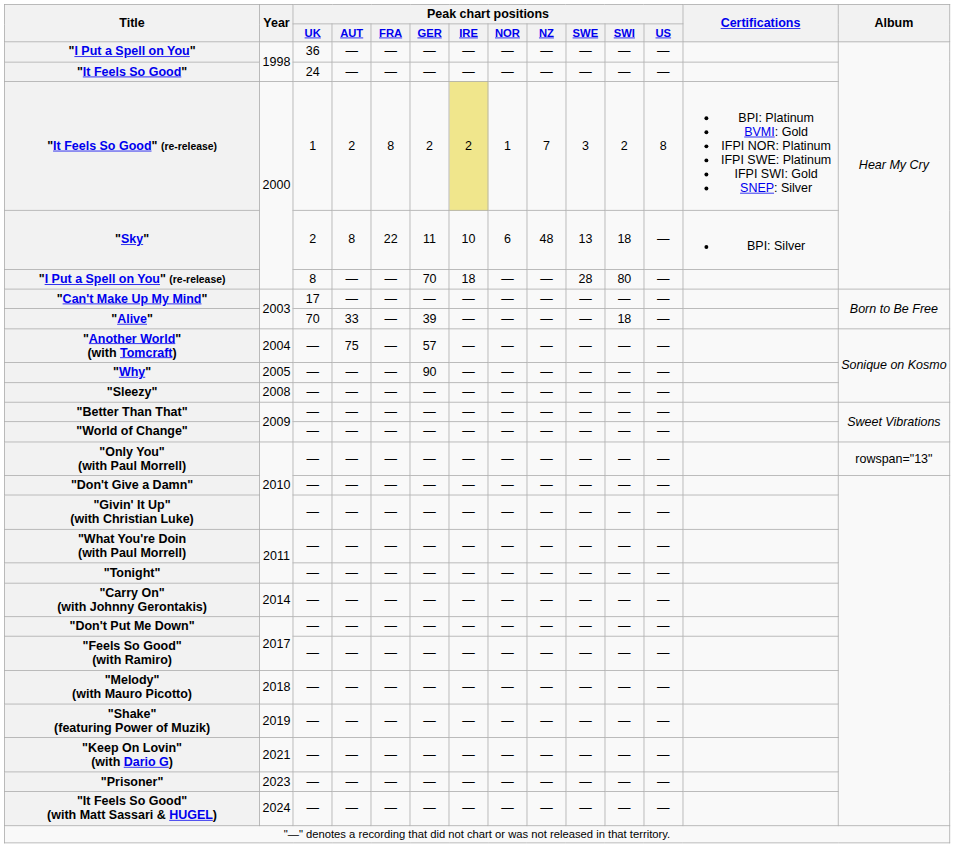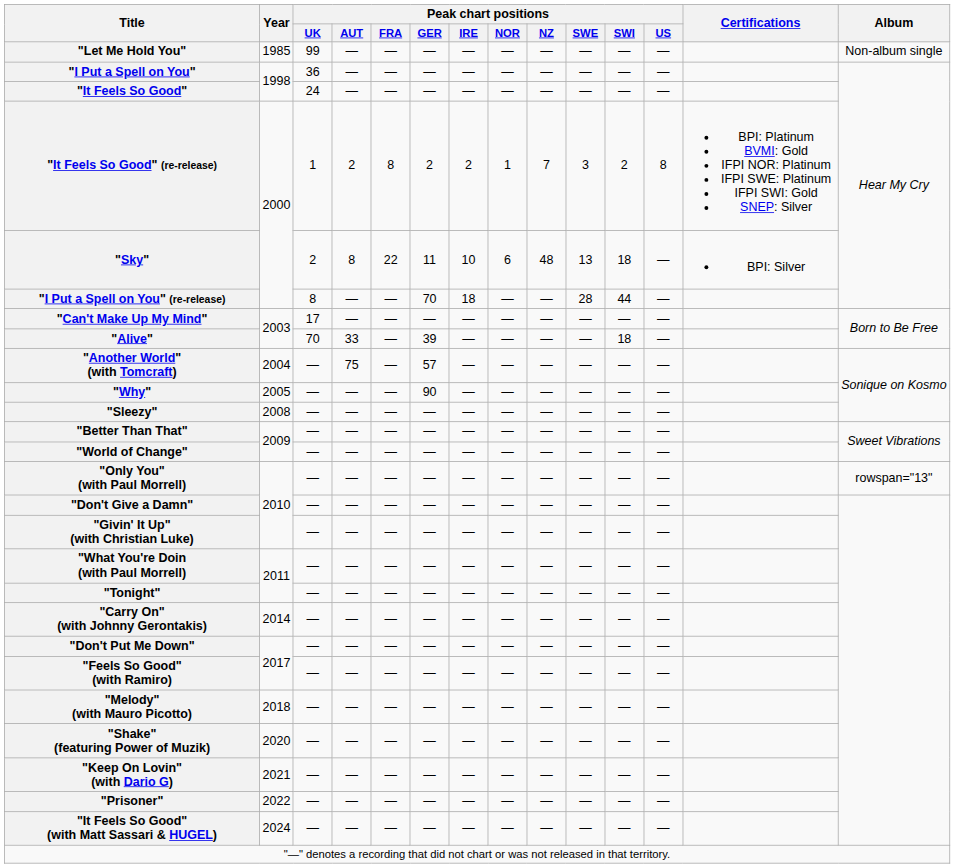+ row: "Let Me Hold You" | 1985 | 99 | — | — | — | — | — | — | — | — | — | Non-album single
"It Feels So Good" (re-release) | Peak chart positions / IRE: khaki background -> no background
"I Put a Spell on You" (re-release) | Peak chart positions / SWI: 80 -> 44
"Shake" (featuring Power of Muzik) | Year: 2019 -> 2020
"Prisoner" | Year: 2023 -> 2022
